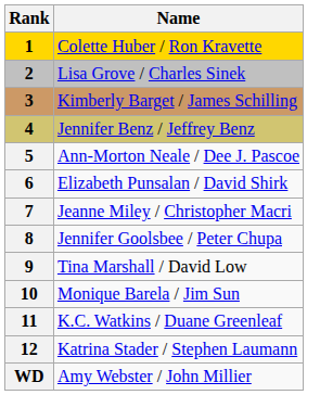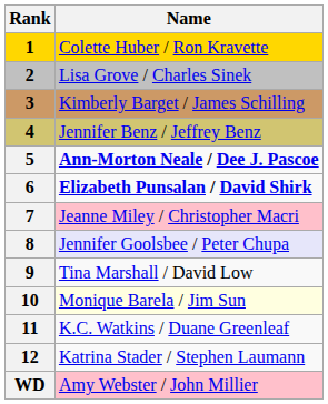Ann-Morton Neale / Dee J. Pascoe | Name: normal -> bold
Elizabeth Punsalan / David Shirk | Name: normal -> bold
Jeanne Miley / Christopher Macri | Name: no background -> pink background
Jennifer Goolsbee / Peter Chupa | Name: no background -> lavender background
Monique Barela / Jim Sun | Name: no background -> lightyellow background
Amy Webster / John Millier | Name: no background -> pink background
